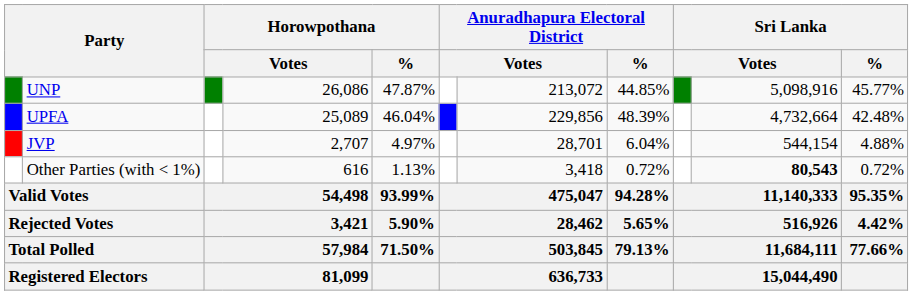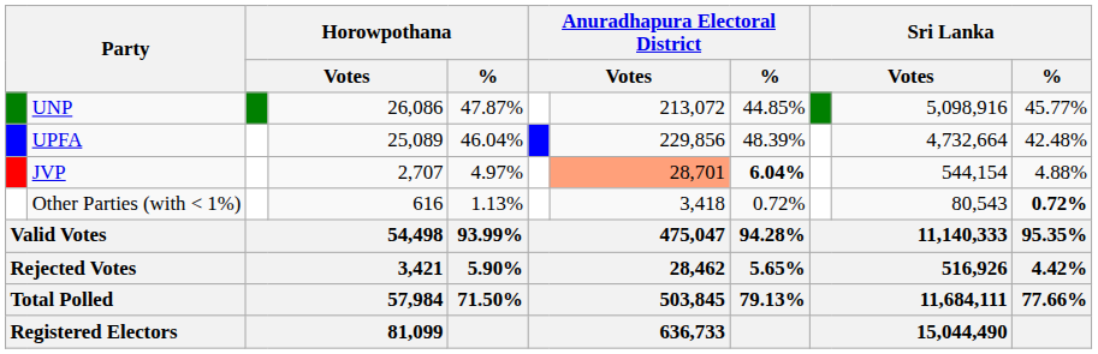JVP | column 7: no background -> lightsalmon background
JVP | Anuradhapura Electoral District / %: normal -> bold
Other Parties (with < 1%) | column 10: bold -> normal
Other Parties (with < 1%) | Sri Lanka / %: normal -> bold
